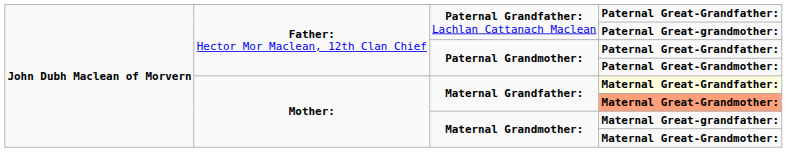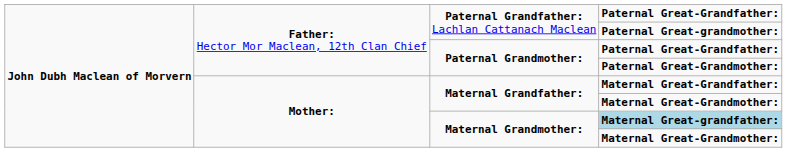Maternal Great-Grandfather: | column 4: lightyellow background -> no background
Maternal Grandfather: / Maternal Great-Grandmother: | column 4: lightsalmon background -> no background
Maternal Great-grandfather: | column 4: no background -> lightblue background
